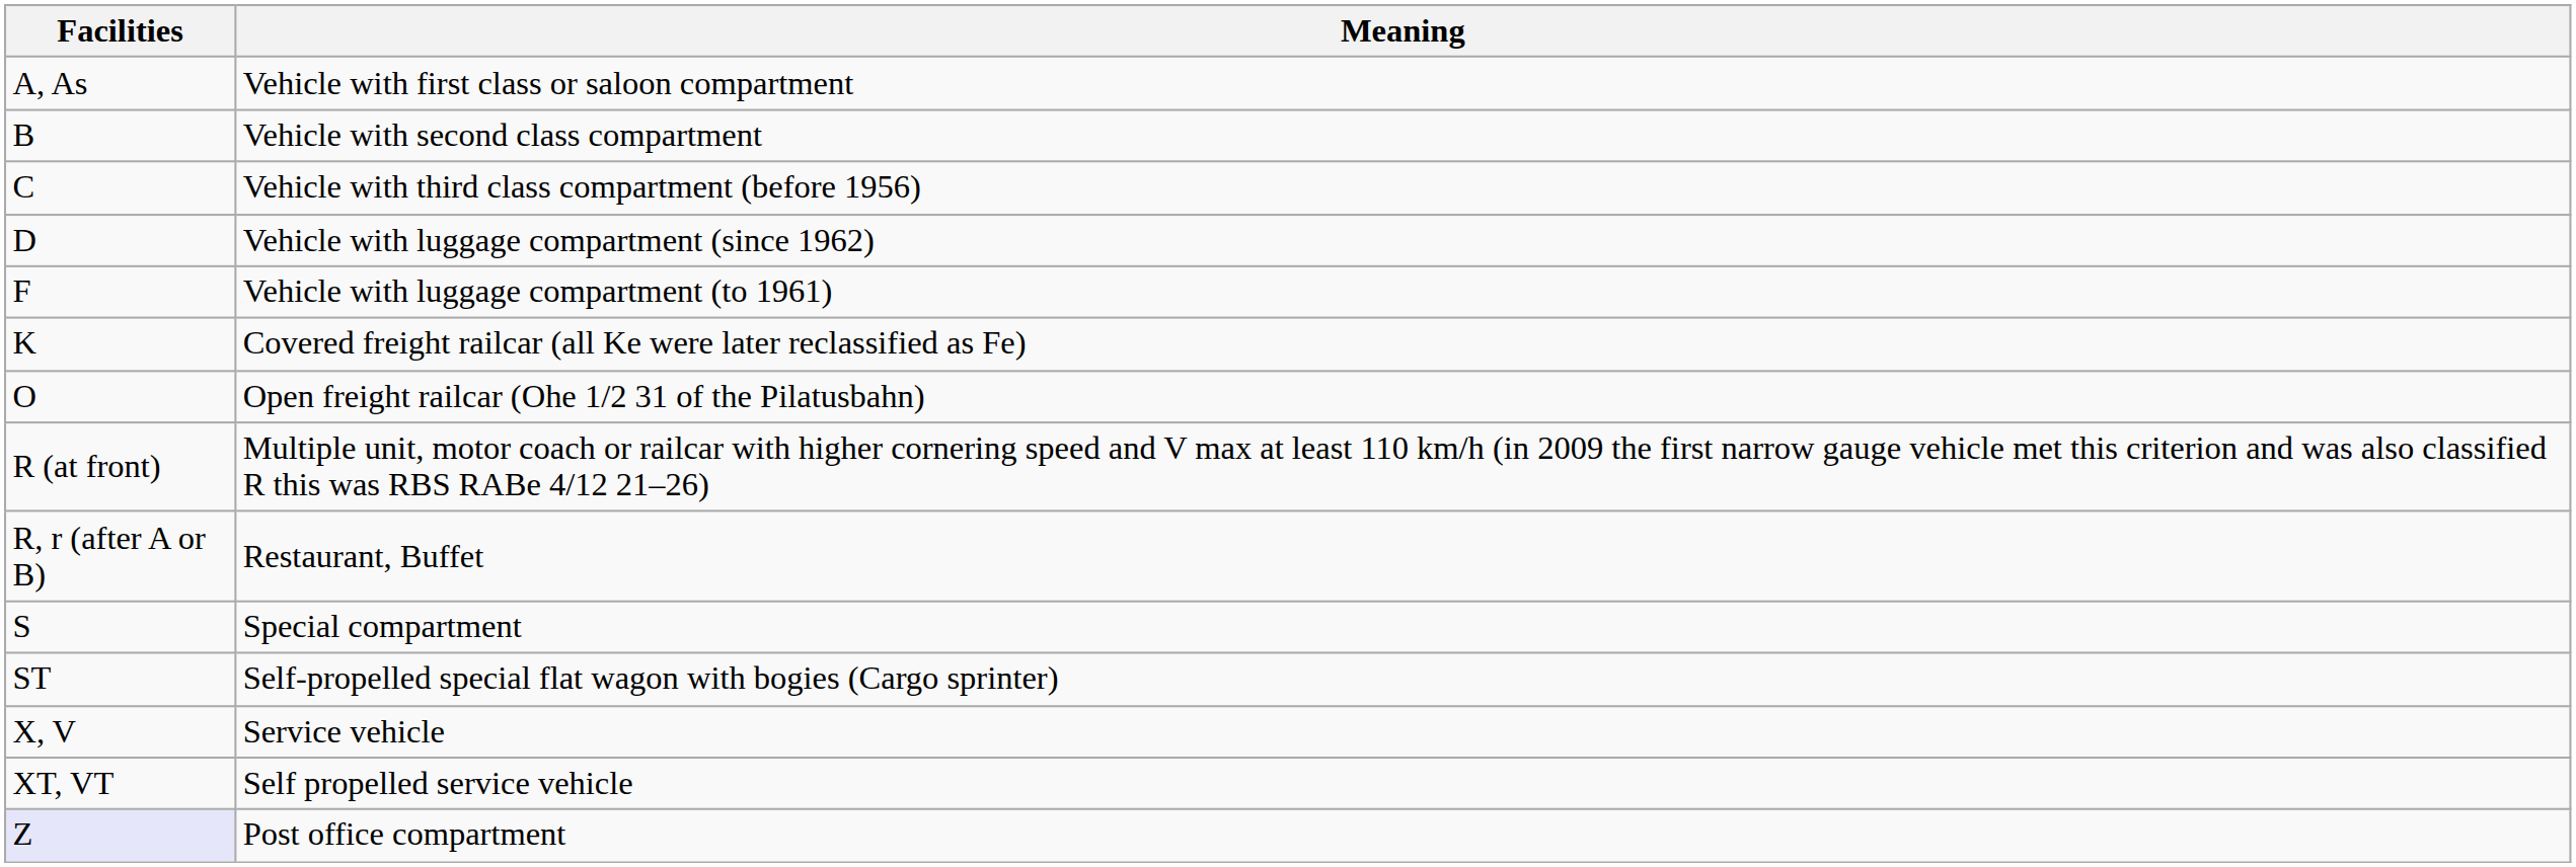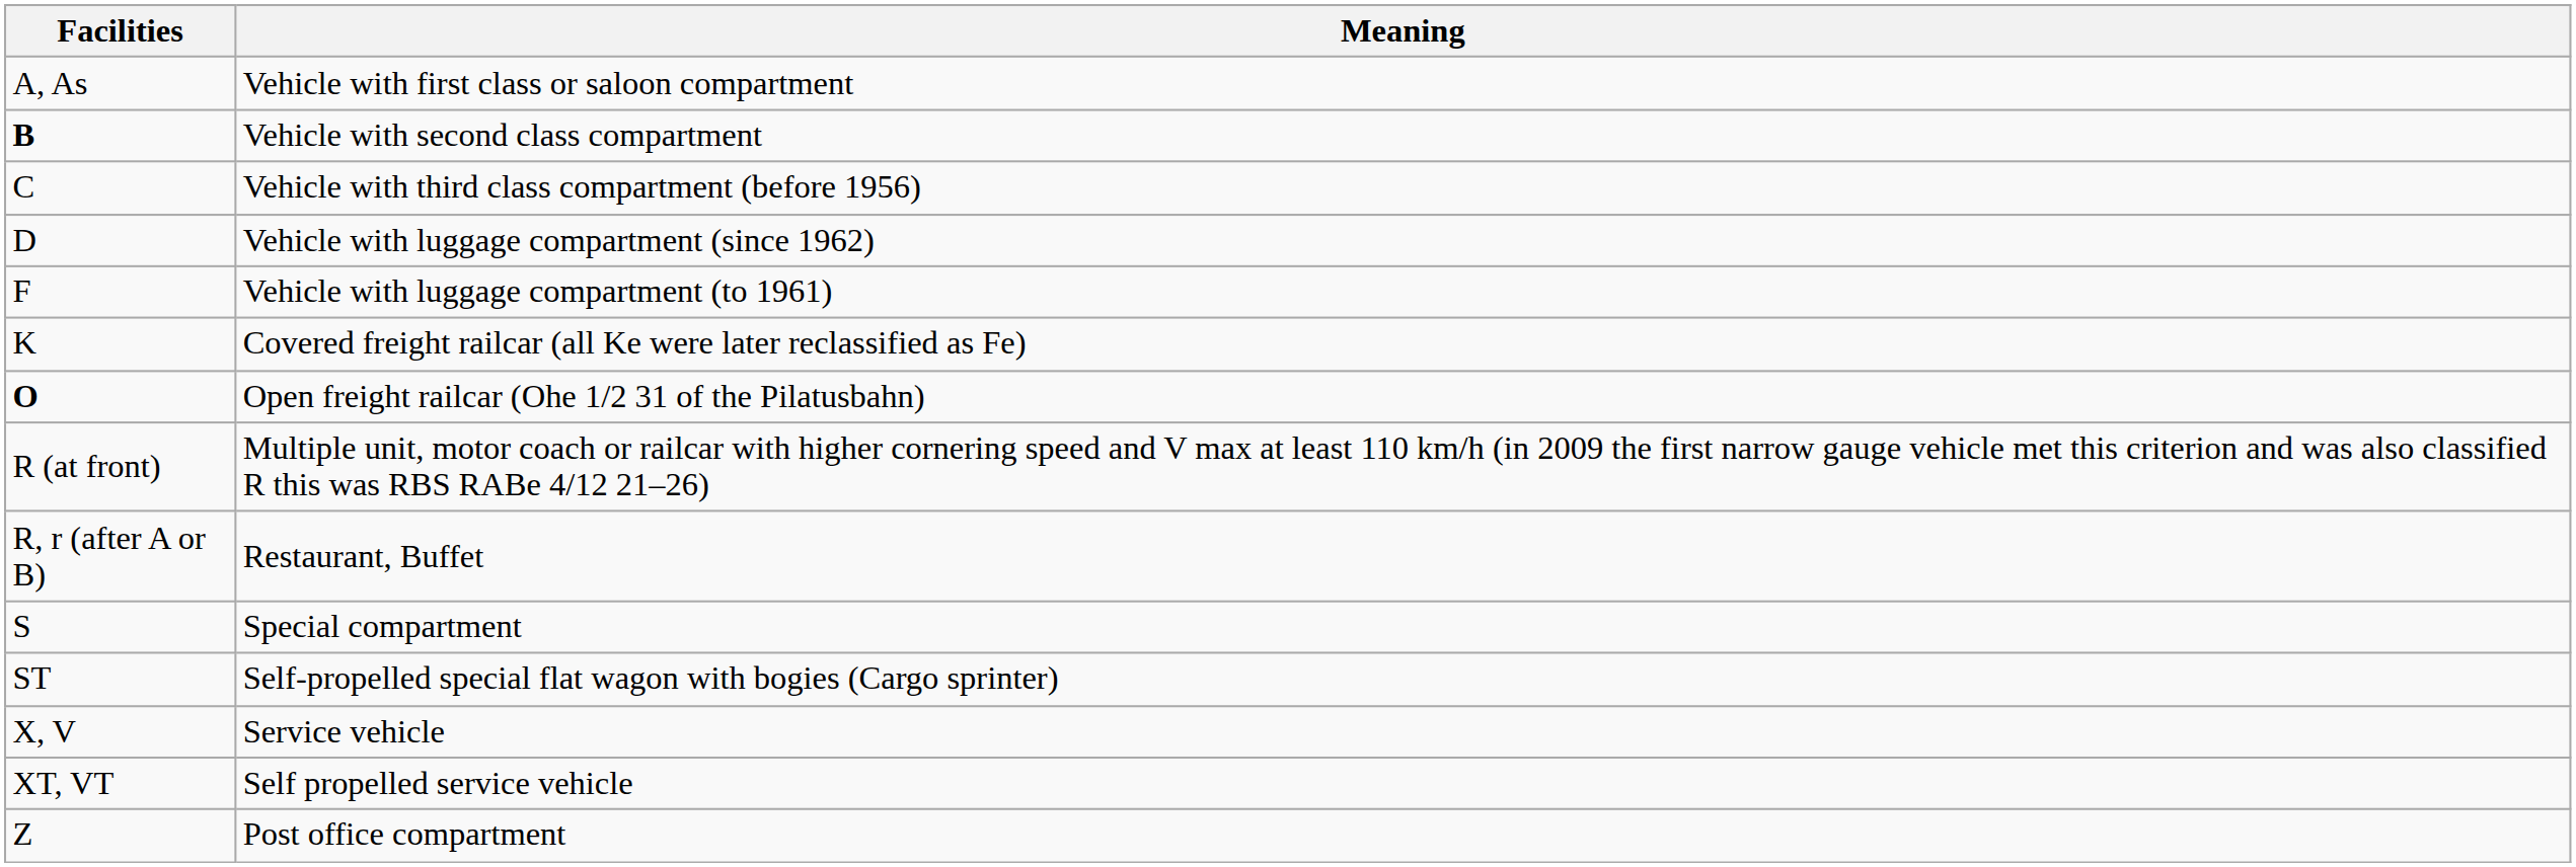Vehicle with second class compartment | Facilities: normal -> bold
Open freight railcar (Ohe 1/2 31 of the Pilatusbahn) | Facilities: normal -> bold
Post office compartment | Facilities: lavender background -> no background
